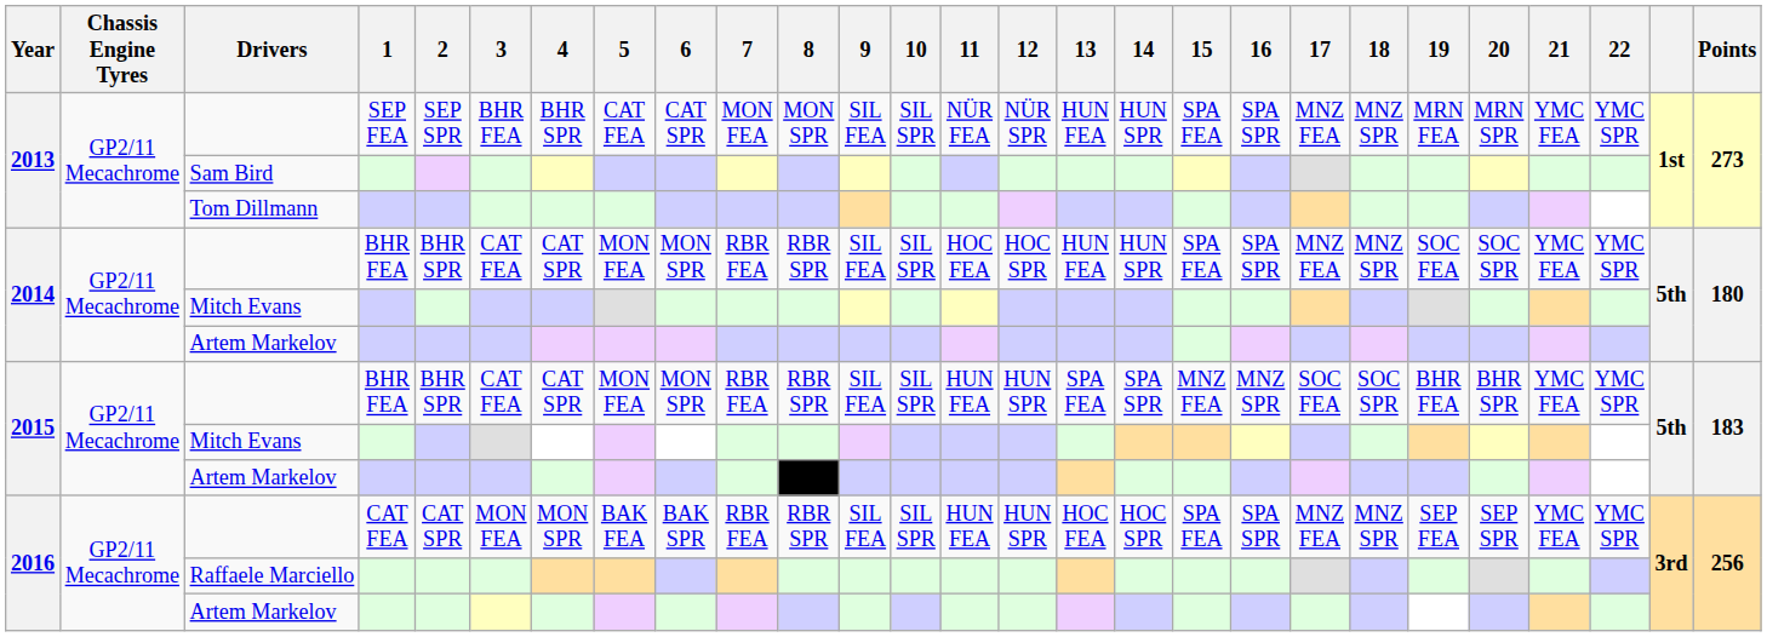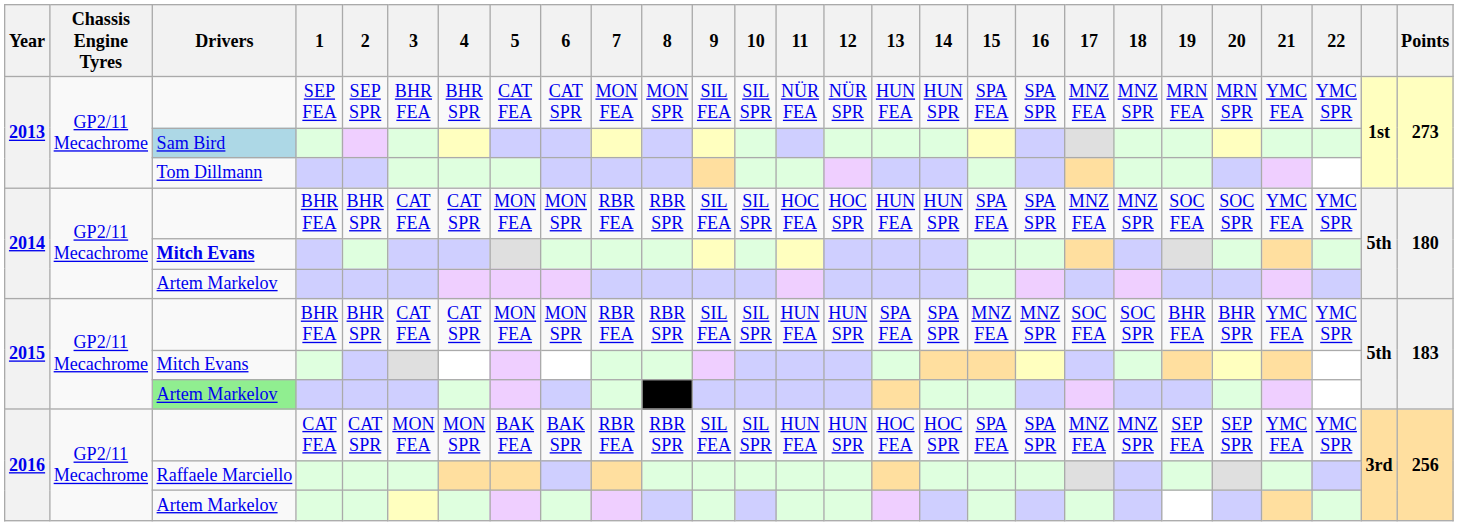Sam Bird | Drivers: no background -> lightblue background
2014 / Mitch Evans | Drivers: normal -> bold
2015 / Artem Markelov | Drivers: no background -> lightgreen background
